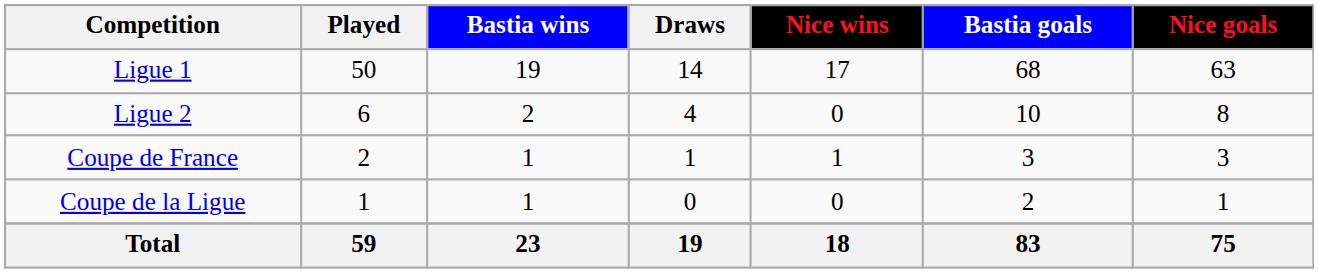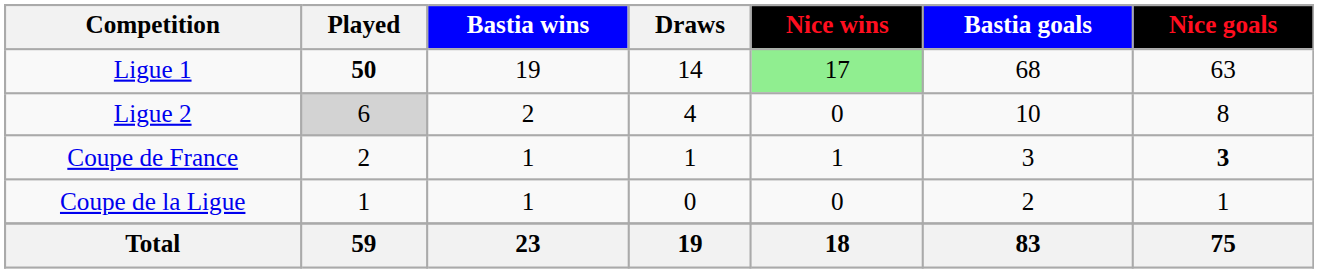Ligue 1 | Played: normal -> bold
Ligue 1 | Nice wins: no background -> lightgreen background
Ligue 2 | Played: no background -> lightgrey background
Coupe de France | Nice goals: normal -> bold
